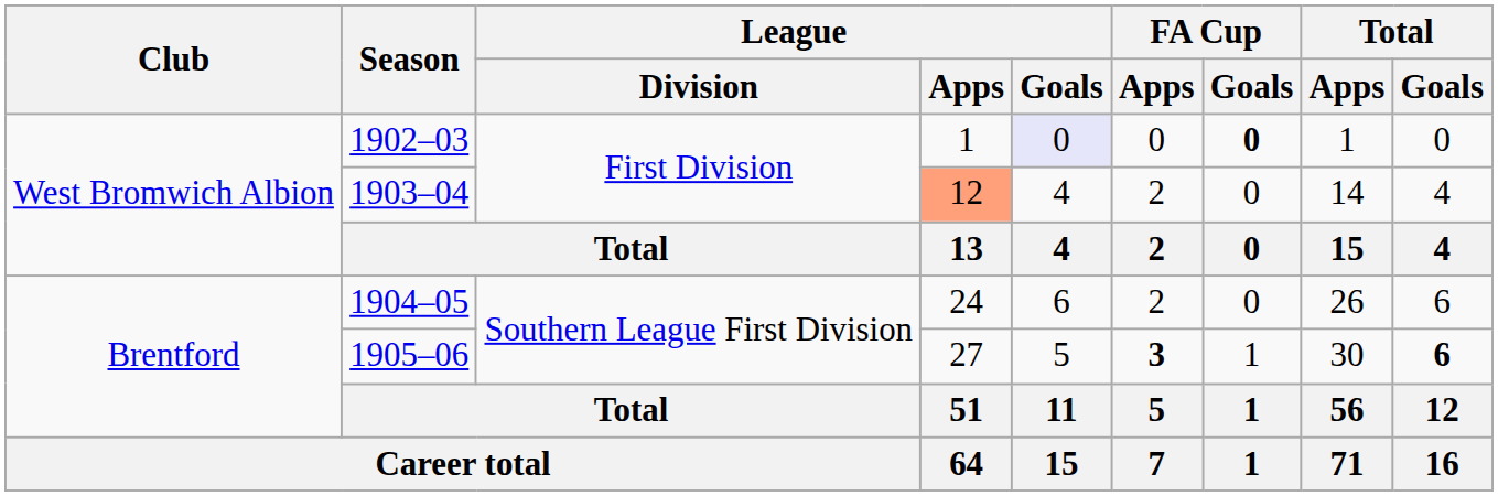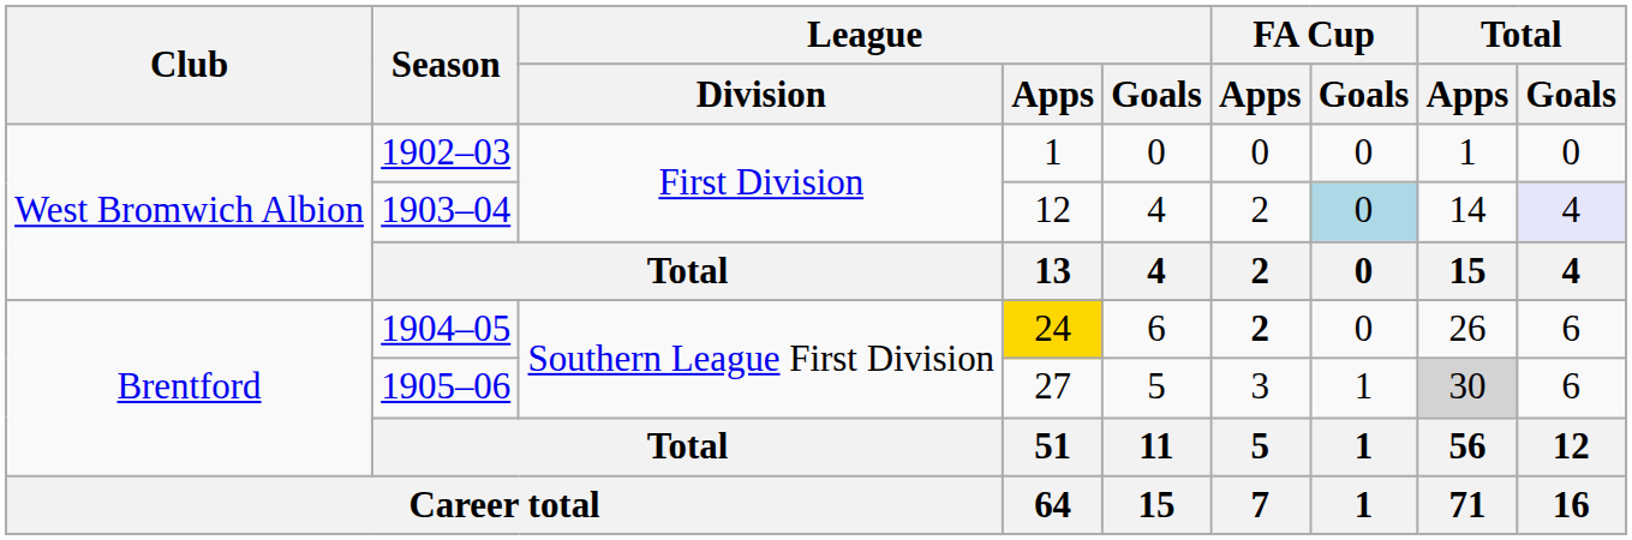1902–03 | League / Goals: lavender background -> no background
1902–03 | FA Cup / Goals: bold -> normal
1903–04 | League / Apps: lightsalmon background -> no background
1903–04 | FA Cup / Goals: no background -> lightblue background
1903–04 | Total / Goals: no background -> lavender background
1904–05 | League / Apps: no background -> gold background
1904–05 | FA Cup / Apps: normal -> bold
1905–06 | FA Cup / Apps: bold -> normal
1905–06 | Total / Apps: no background -> lightgrey background
1905–06 | Total / Goals: bold -> normal
